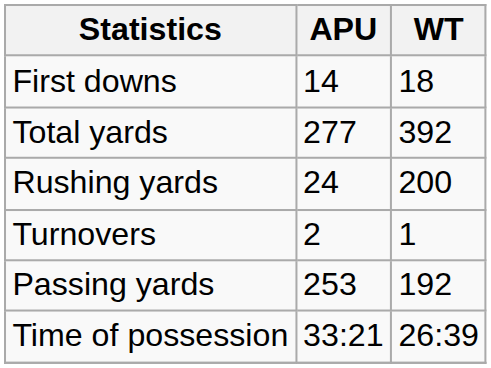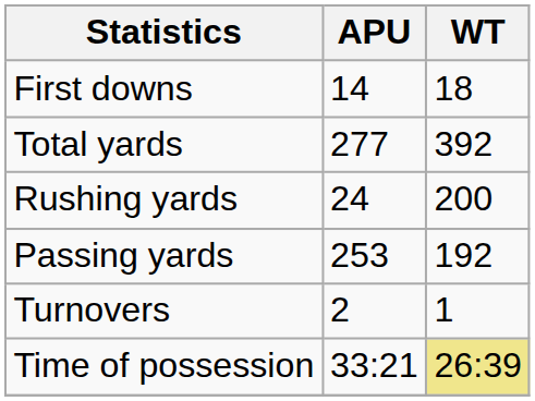rows swapped: Passing yards <-> Turnovers
Time of possession | WT: no background -> khaki background
